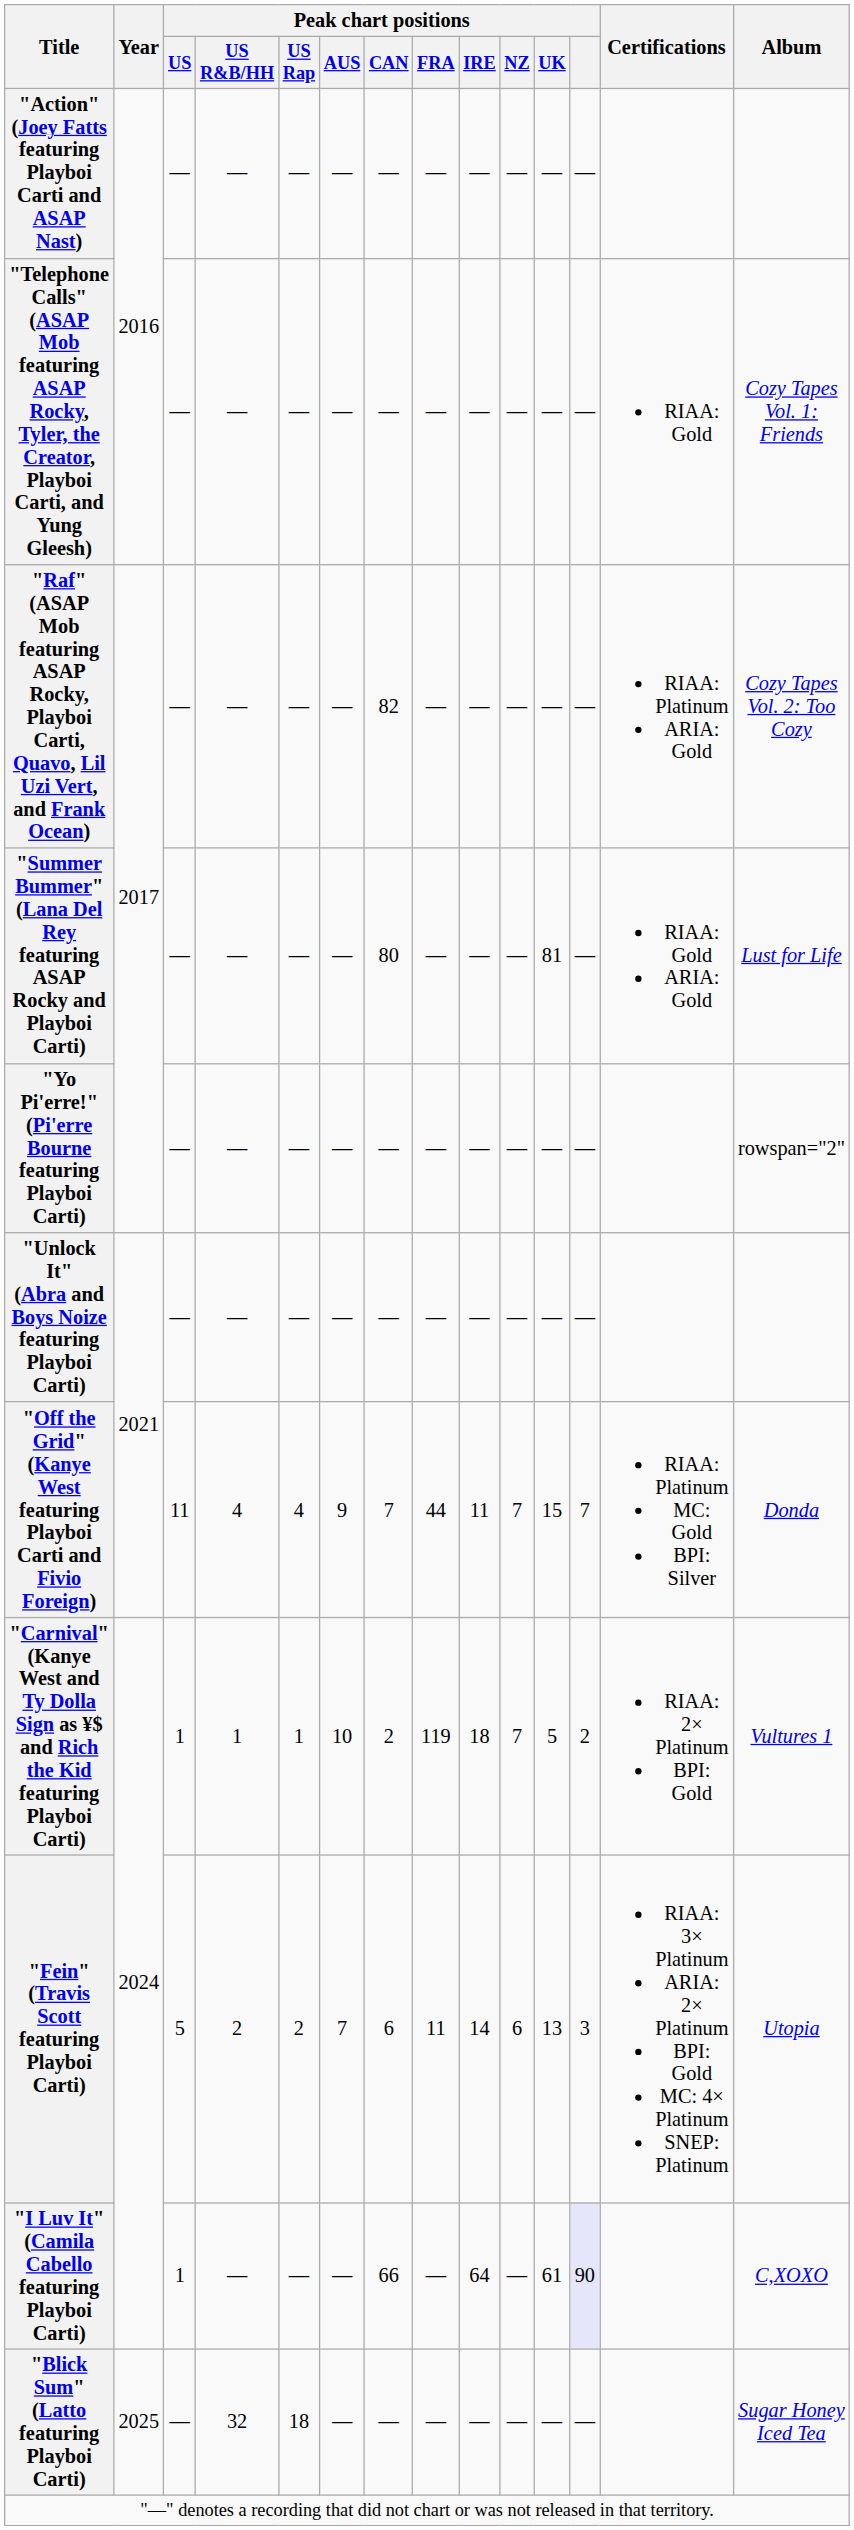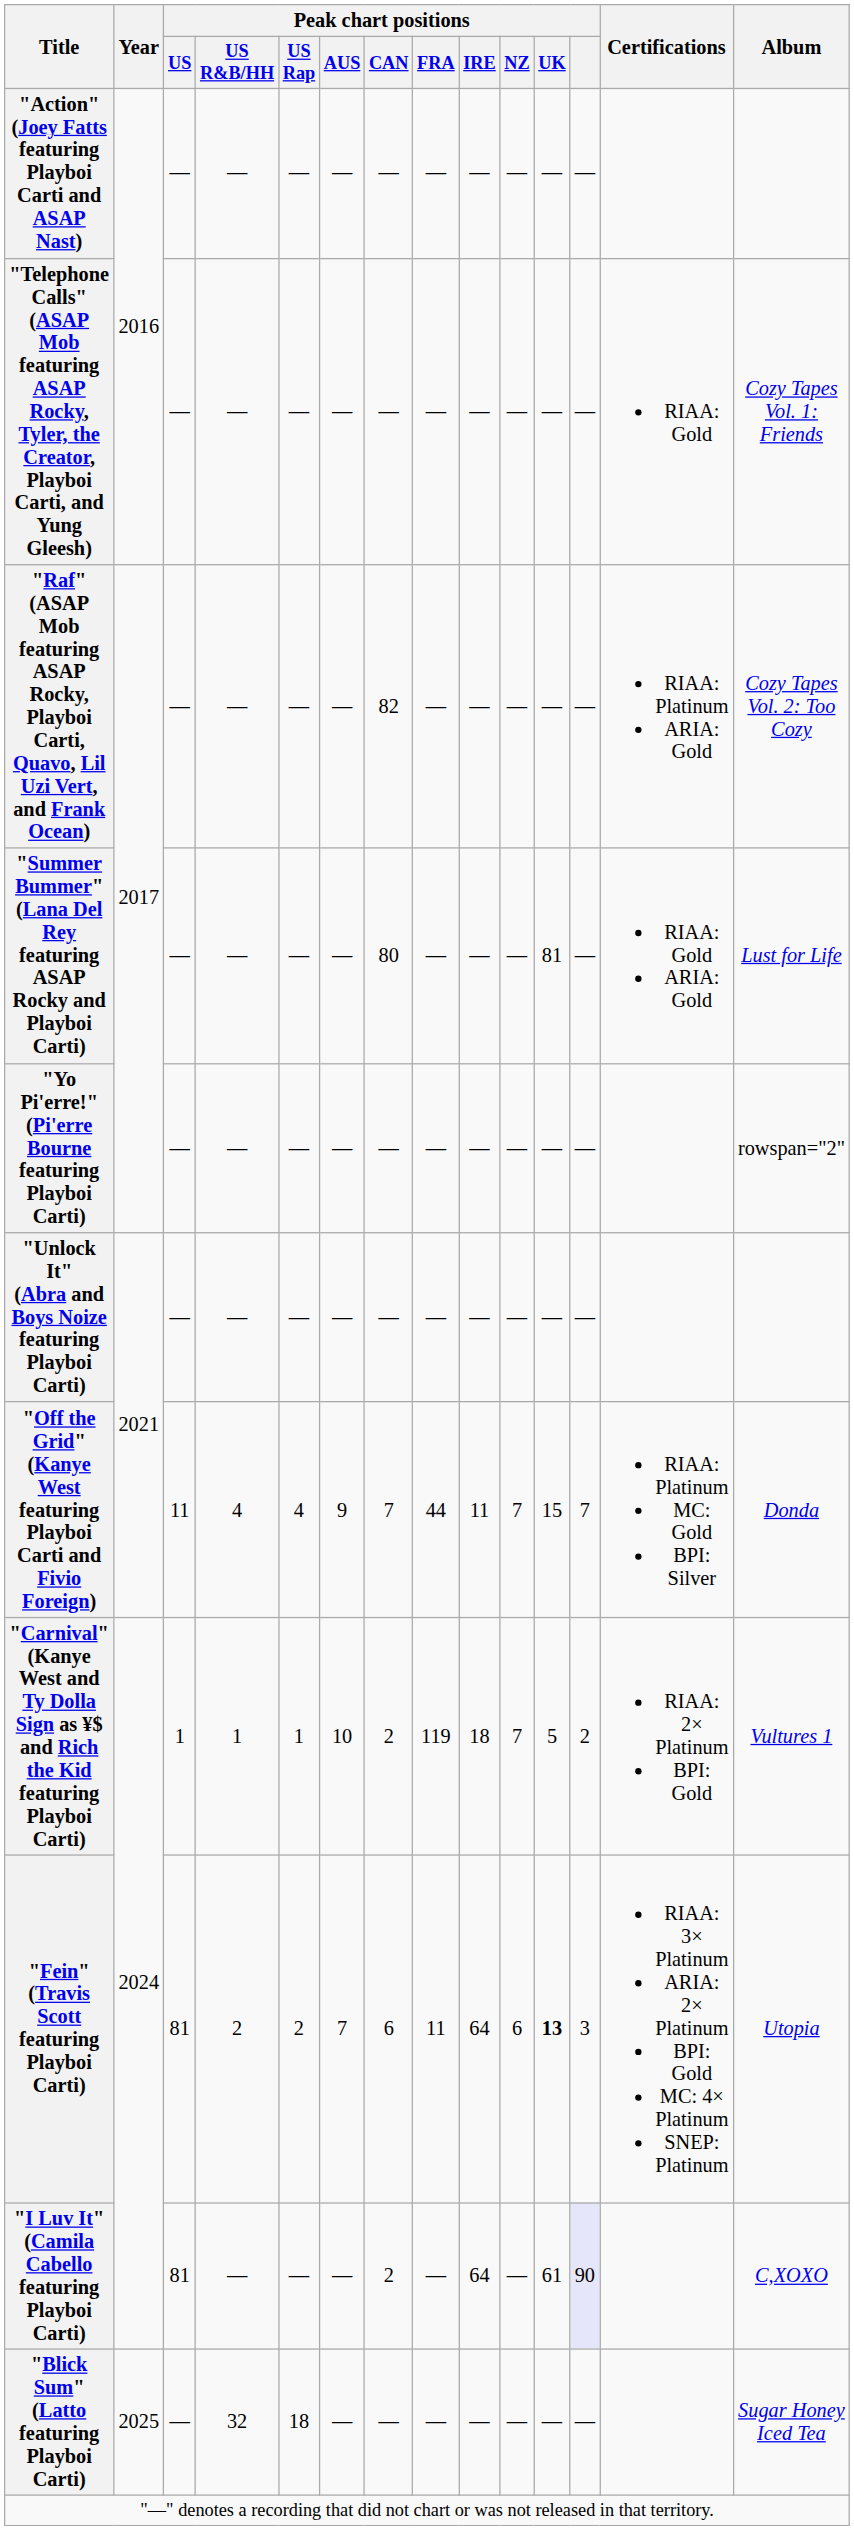"Fein" (Travis Scott featuring Playboi Carti) | Peak chart positions / US: 5 -> 81
"Fein" (Travis Scott featuring Playboi Carti) | Peak chart positions / IRE: 14 -> 64
"Fein" (Travis Scott featuring Playboi Carti) | Peak chart positions / UK: normal -> bold
"I Luv It" (Camila Cabello featuring Playboi Carti) | Peak chart positions / US: 1 -> 81
"I Luv It" (Camila Cabello featuring Playboi Carti) | Peak chart positions / CAN: 66 -> 2
